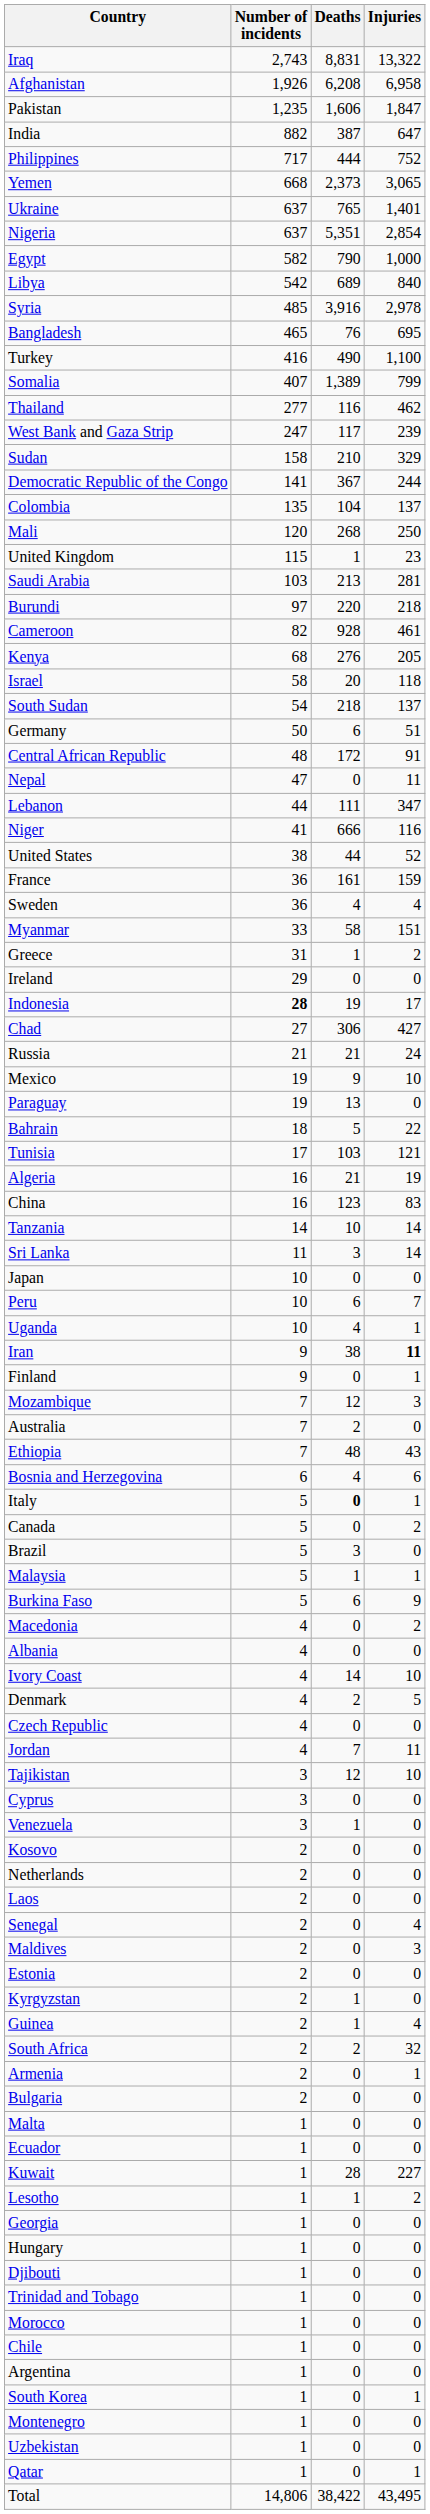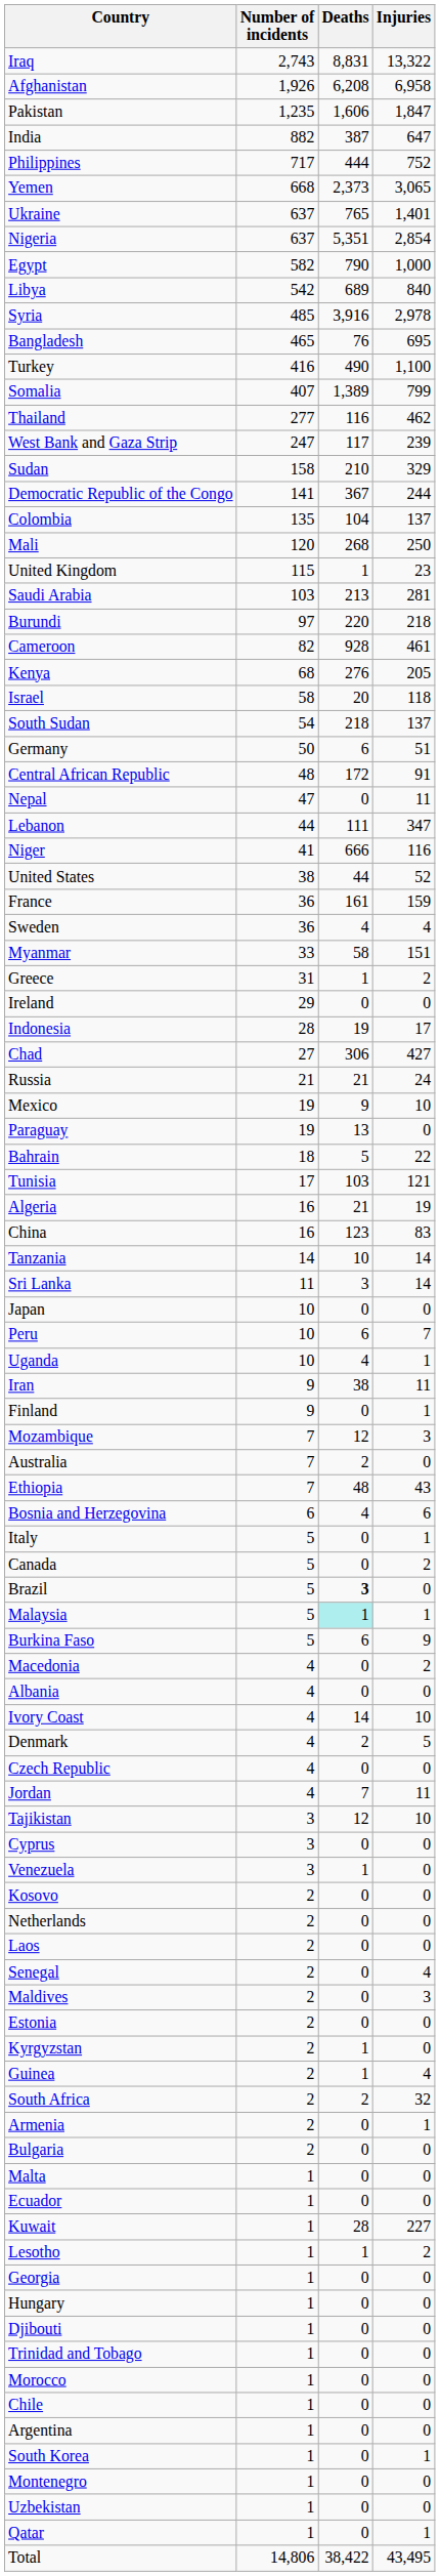Indonesia | Number of incidents: bold -> normal
Iran | Injuries: bold -> normal
Italy | Deaths: bold -> normal
Brazil | Deaths: normal -> bold
Malaysia | Deaths: no background -> paleturquoise background
